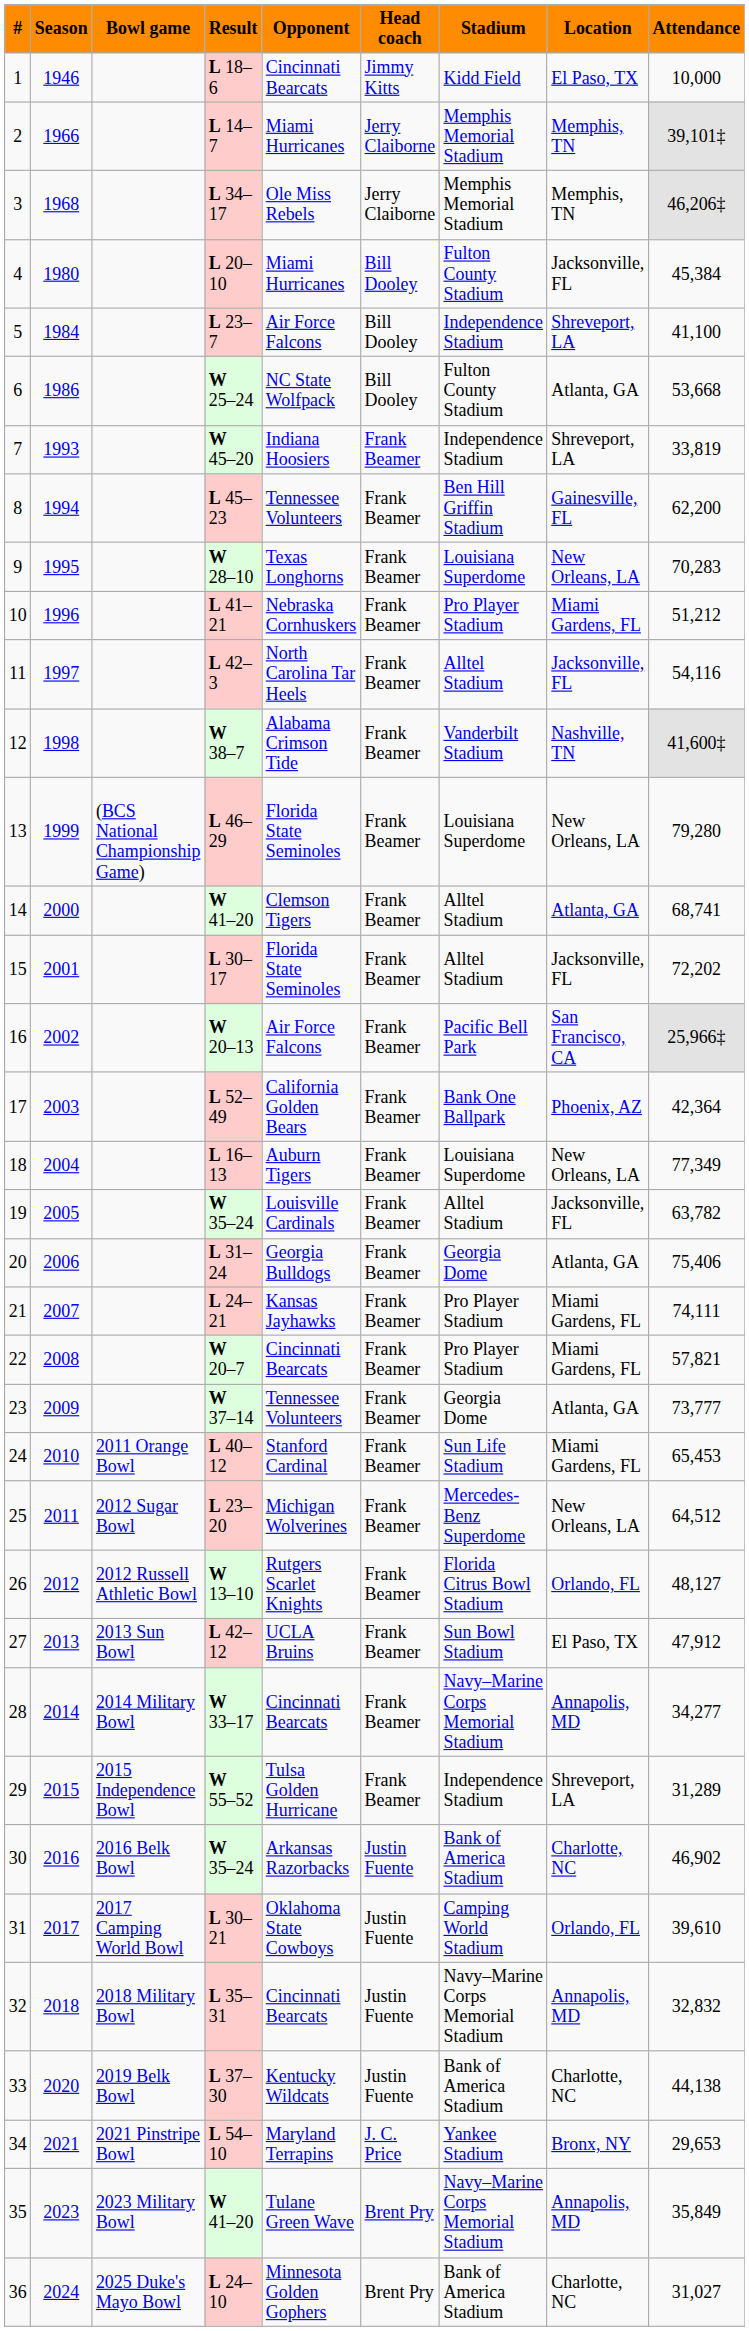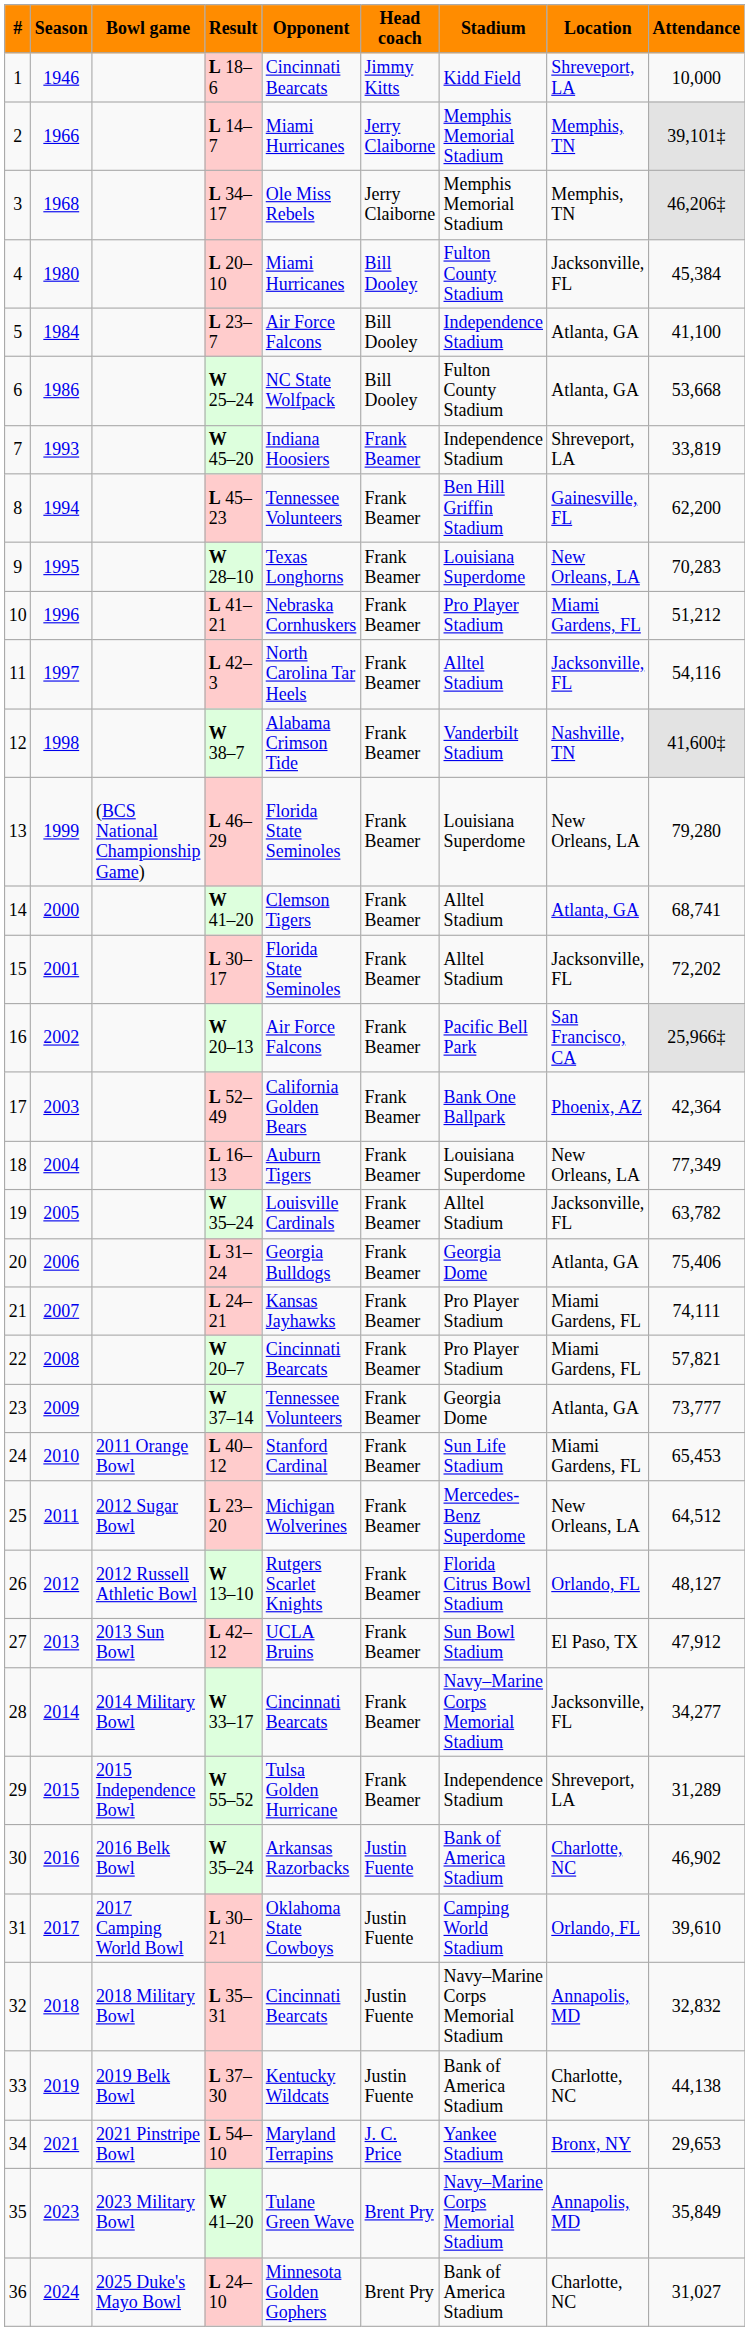1 | Location: El Paso, TX -> Shreveport, LA
5 | Location: Shreveport, LA -> Atlanta, GA
28 | Location: Annapolis, MD -> Jacksonville, FL
33 | Season: 2020 -> 2019
